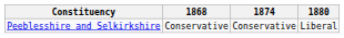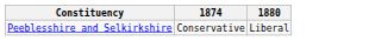- column: 1868 | Conservative
